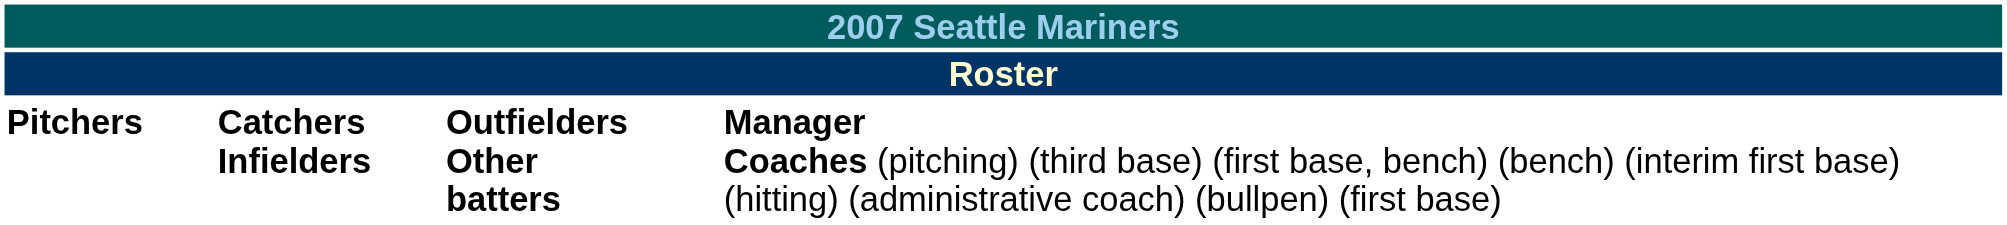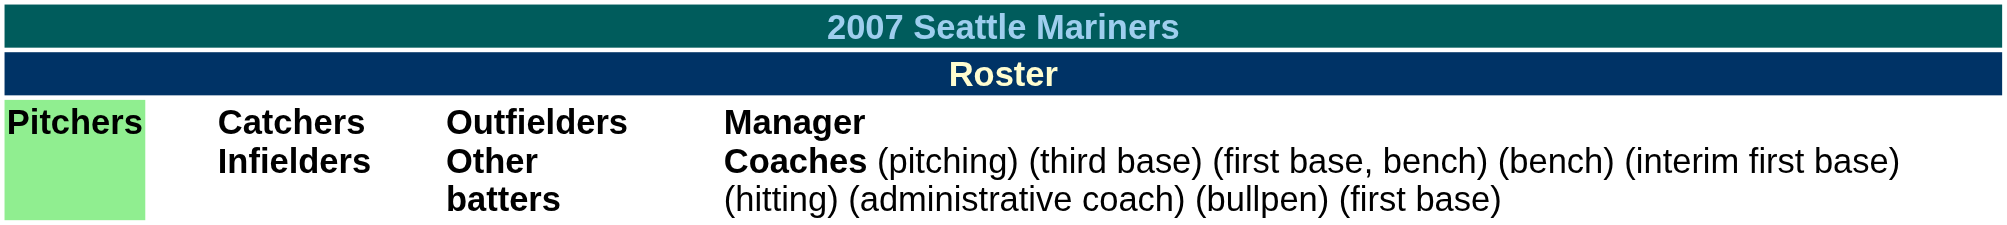Pitchers | column 1: no background -> lightgreen background
